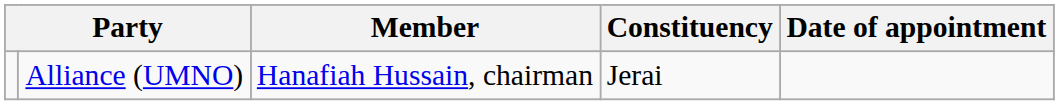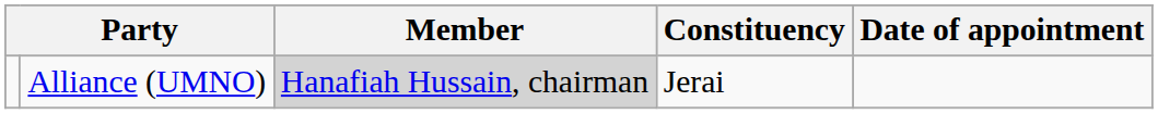Alliance (UMNO) | Member: no background -> lightgrey background
